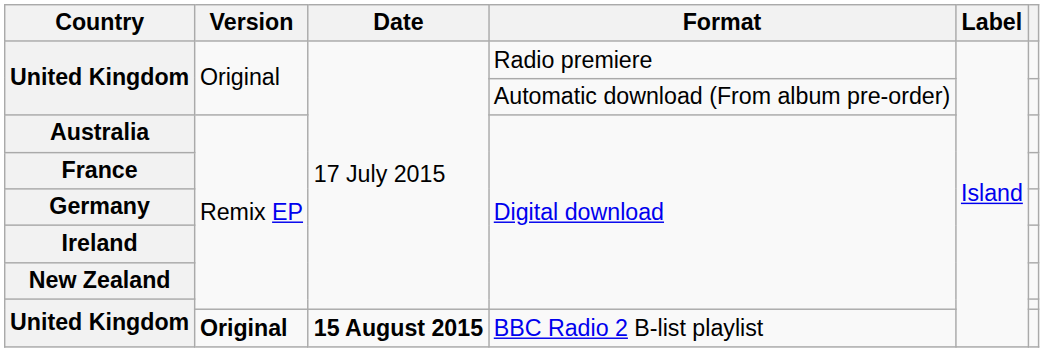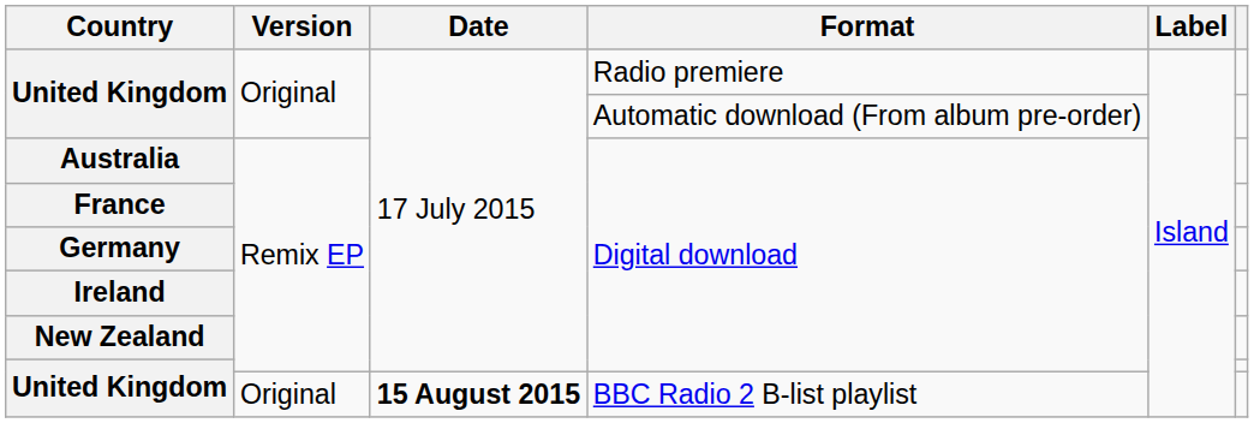United Kingdom / BBC Radio 2 B-list playlist | Version: bold -> normal
